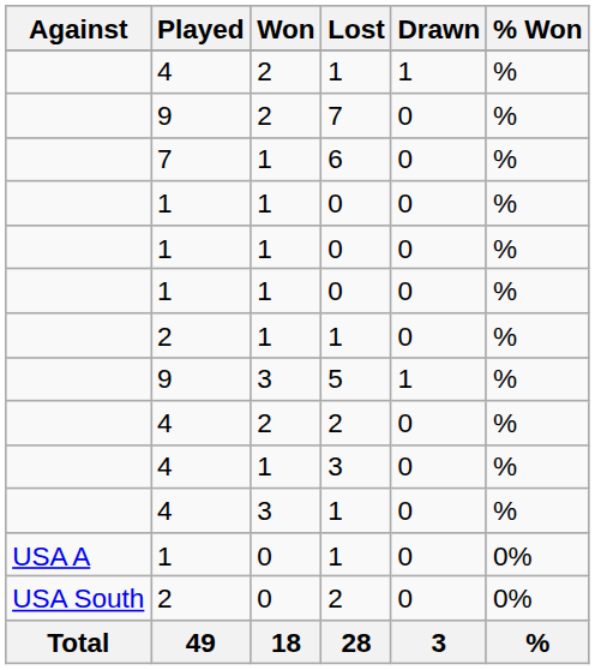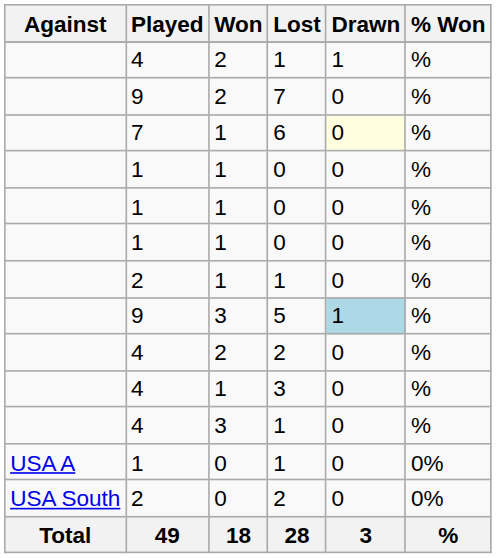6 | Drawn: no background -> lightyellow background
5 | Drawn: no background -> lightblue background
